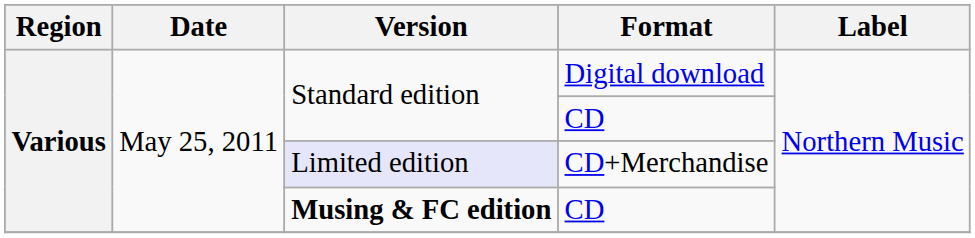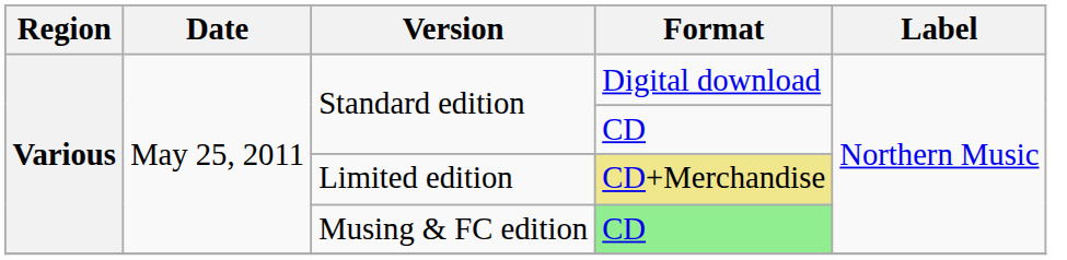Limited edition | Version: lavender background -> no background
Limited edition | Format: no background -> khaki background
Musing & FC edition | Version: bold -> normal
Musing & FC edition | Format: no background -> lightgreen background
